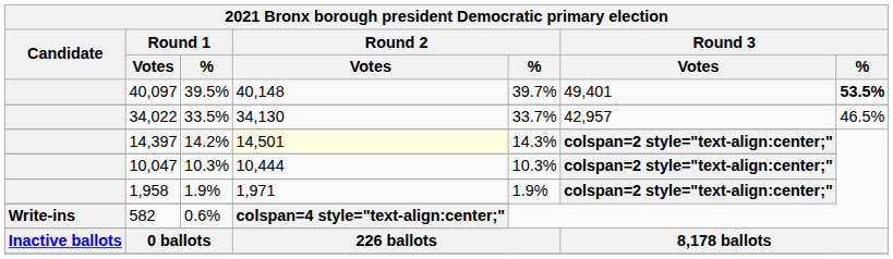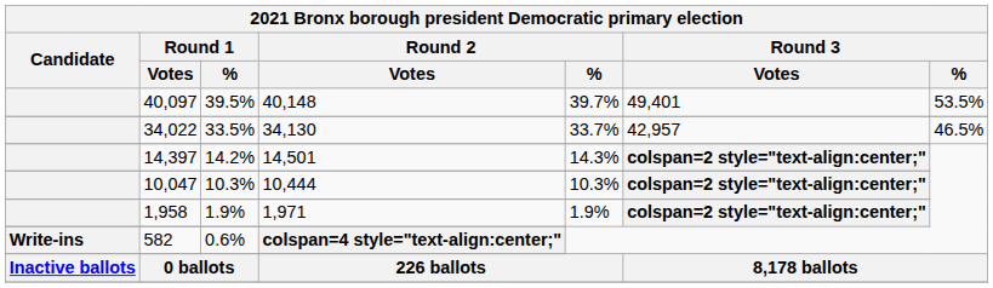40,097 | Round 3 / %: bold -> normal
14,397 | Round 2 / Votes: lightyellow background -> no background
